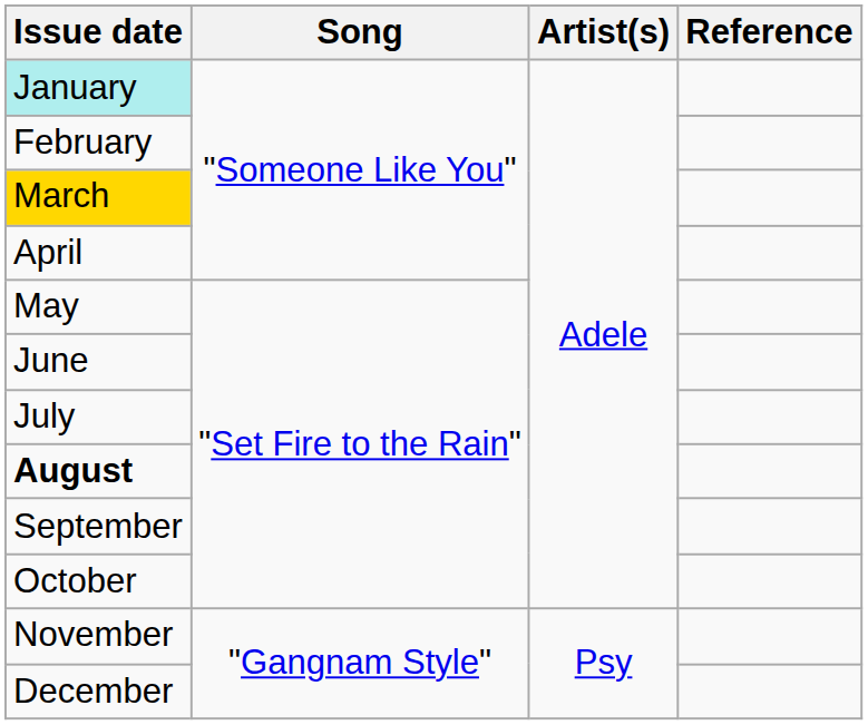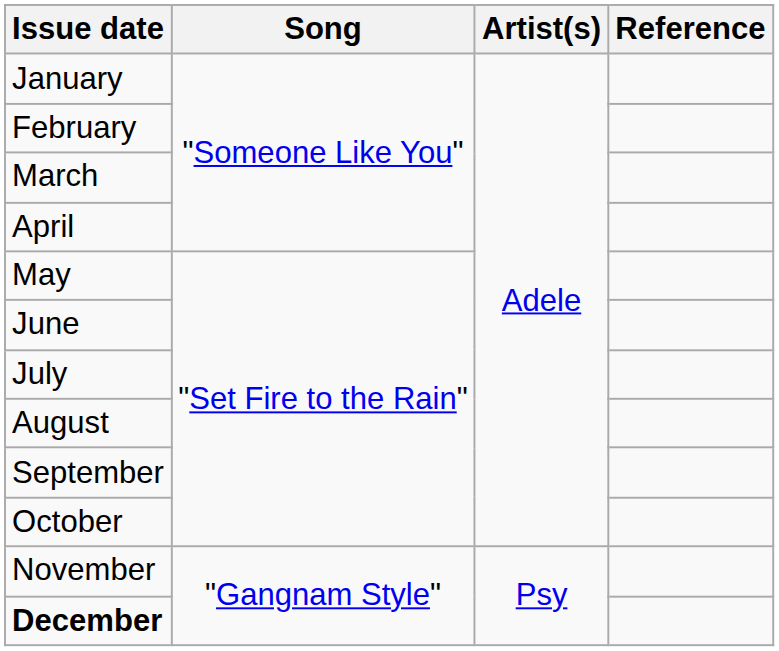January | Issue date: paleturquoise background -> no background
March | Issue date: gold background -> no background
August | Issue date: bold -> normal
December | Issue date: normal -> bold
